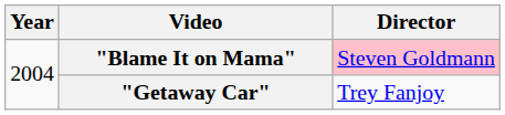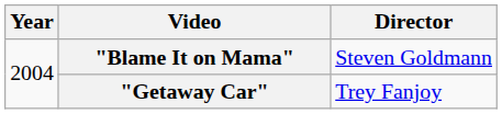"Blame It on Mama" | Director: pink background -> no background
